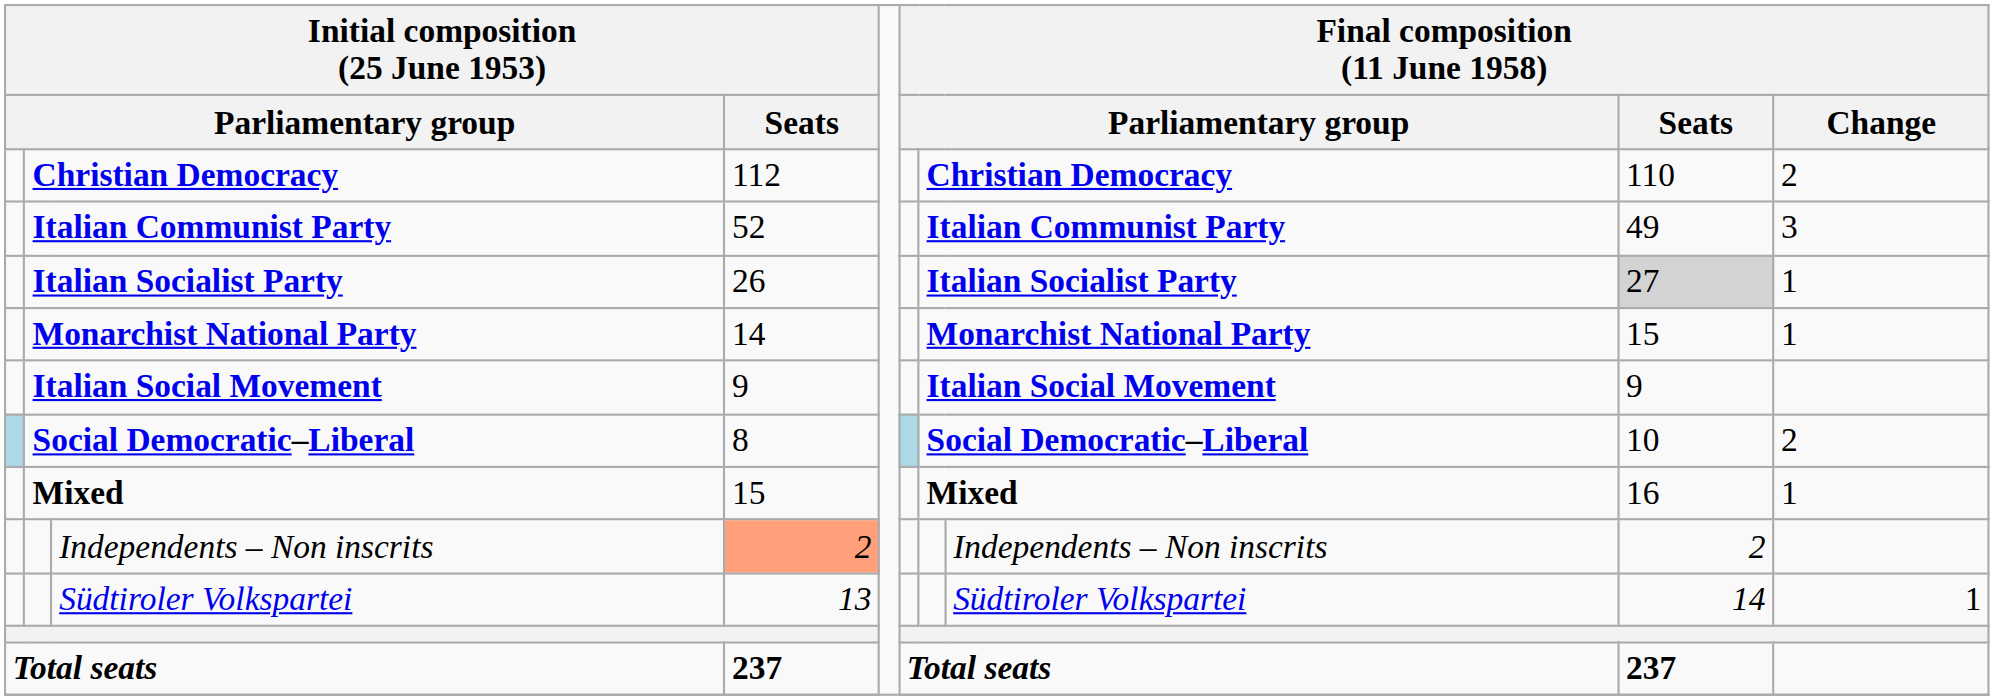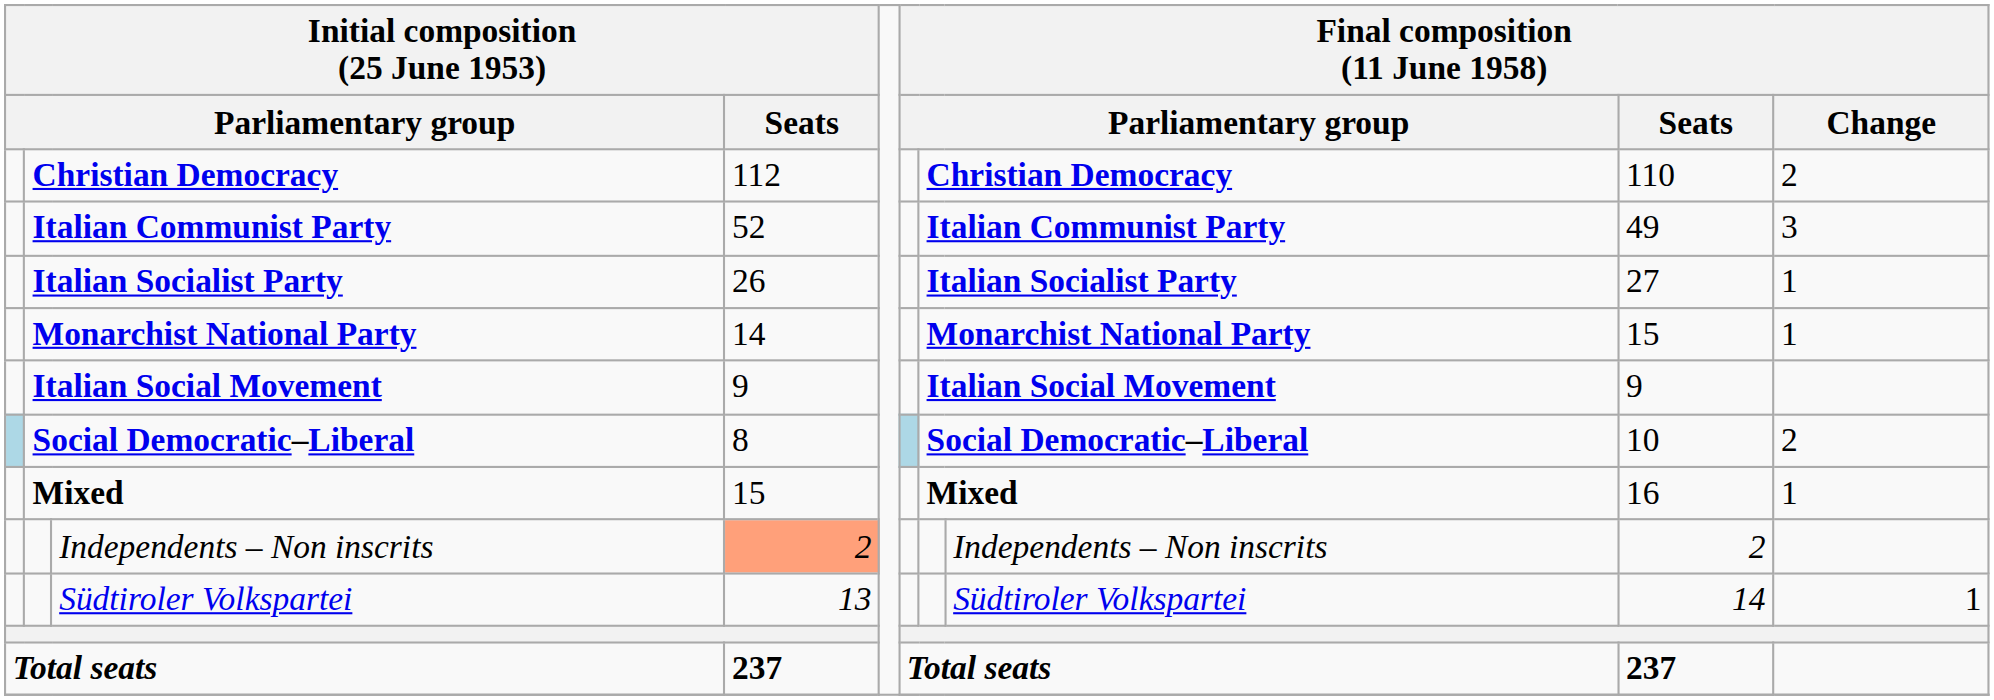row 5 | Final composition (11 June 1958) / Seats: lightgrey background -> no background
